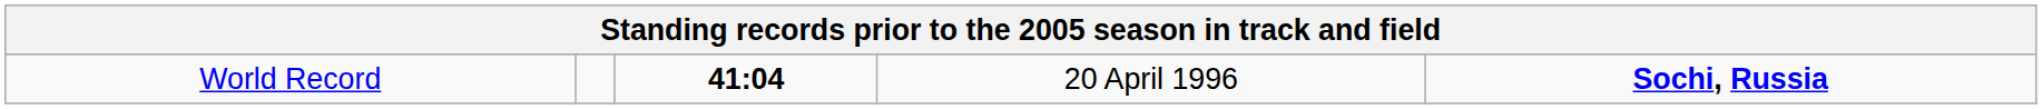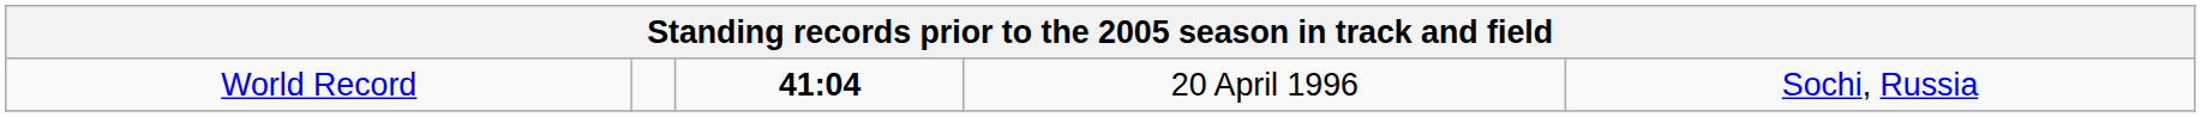World Record | column 5: bold -> normal
